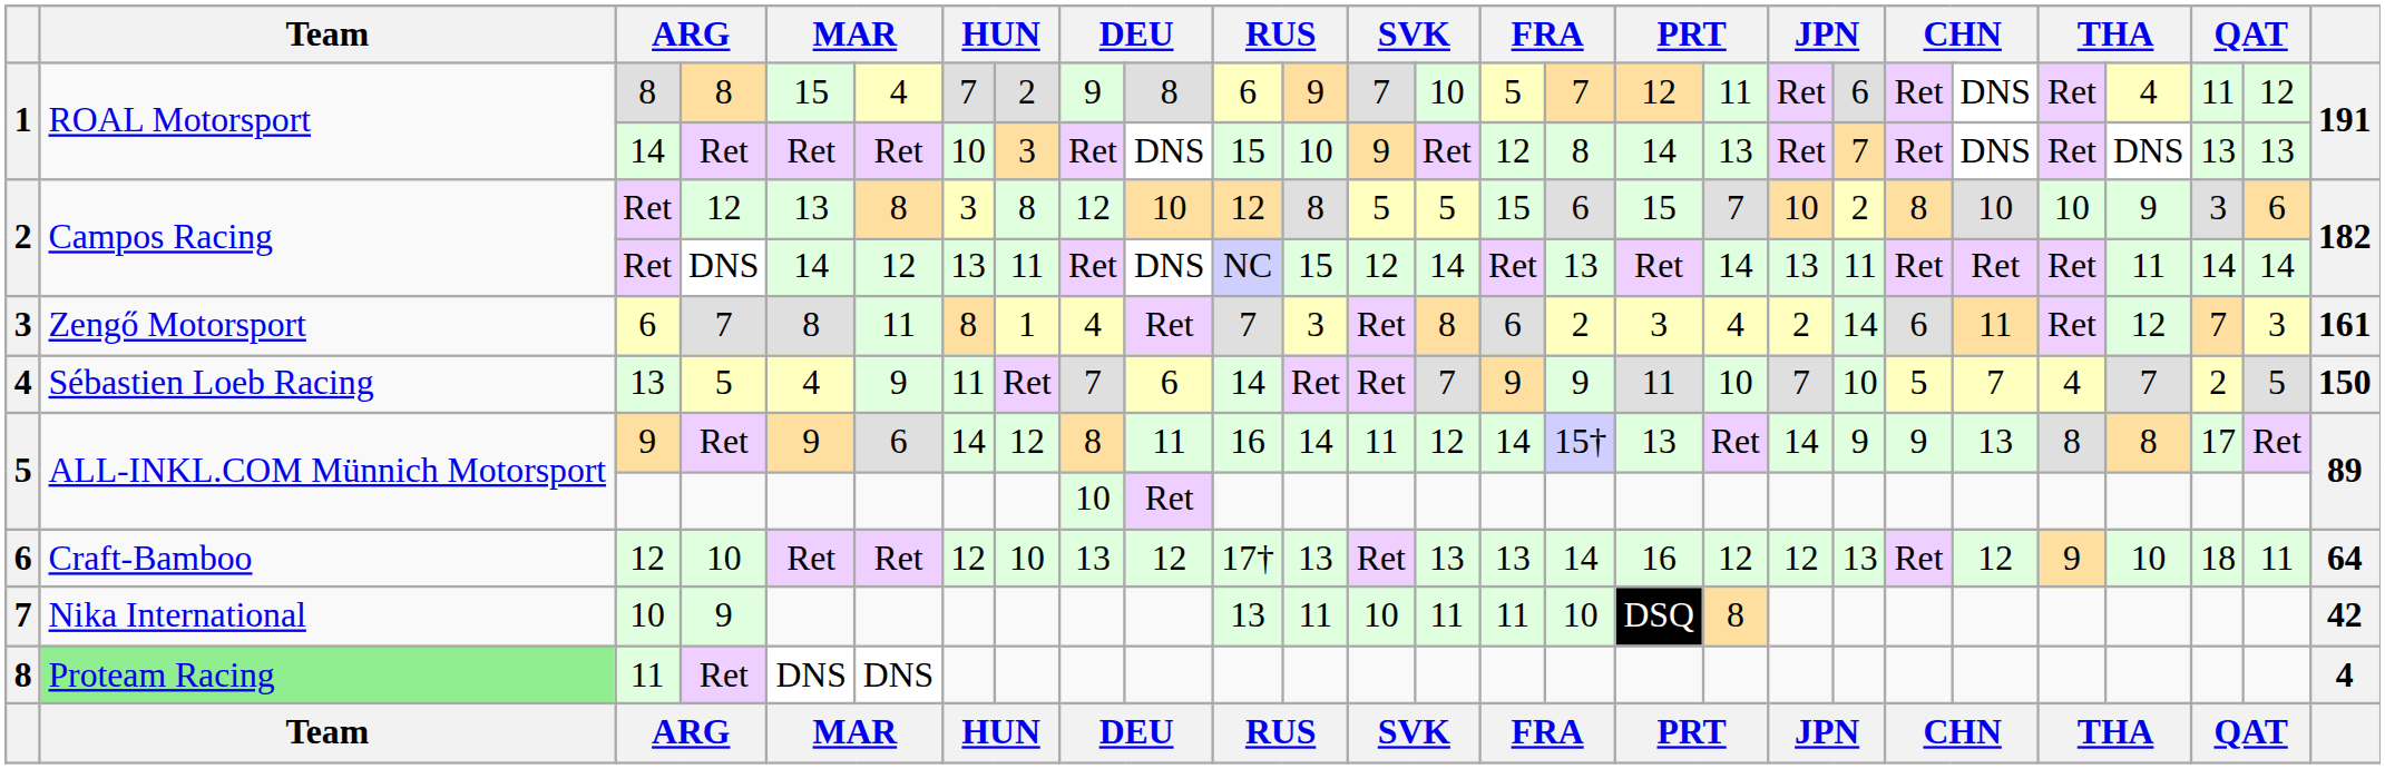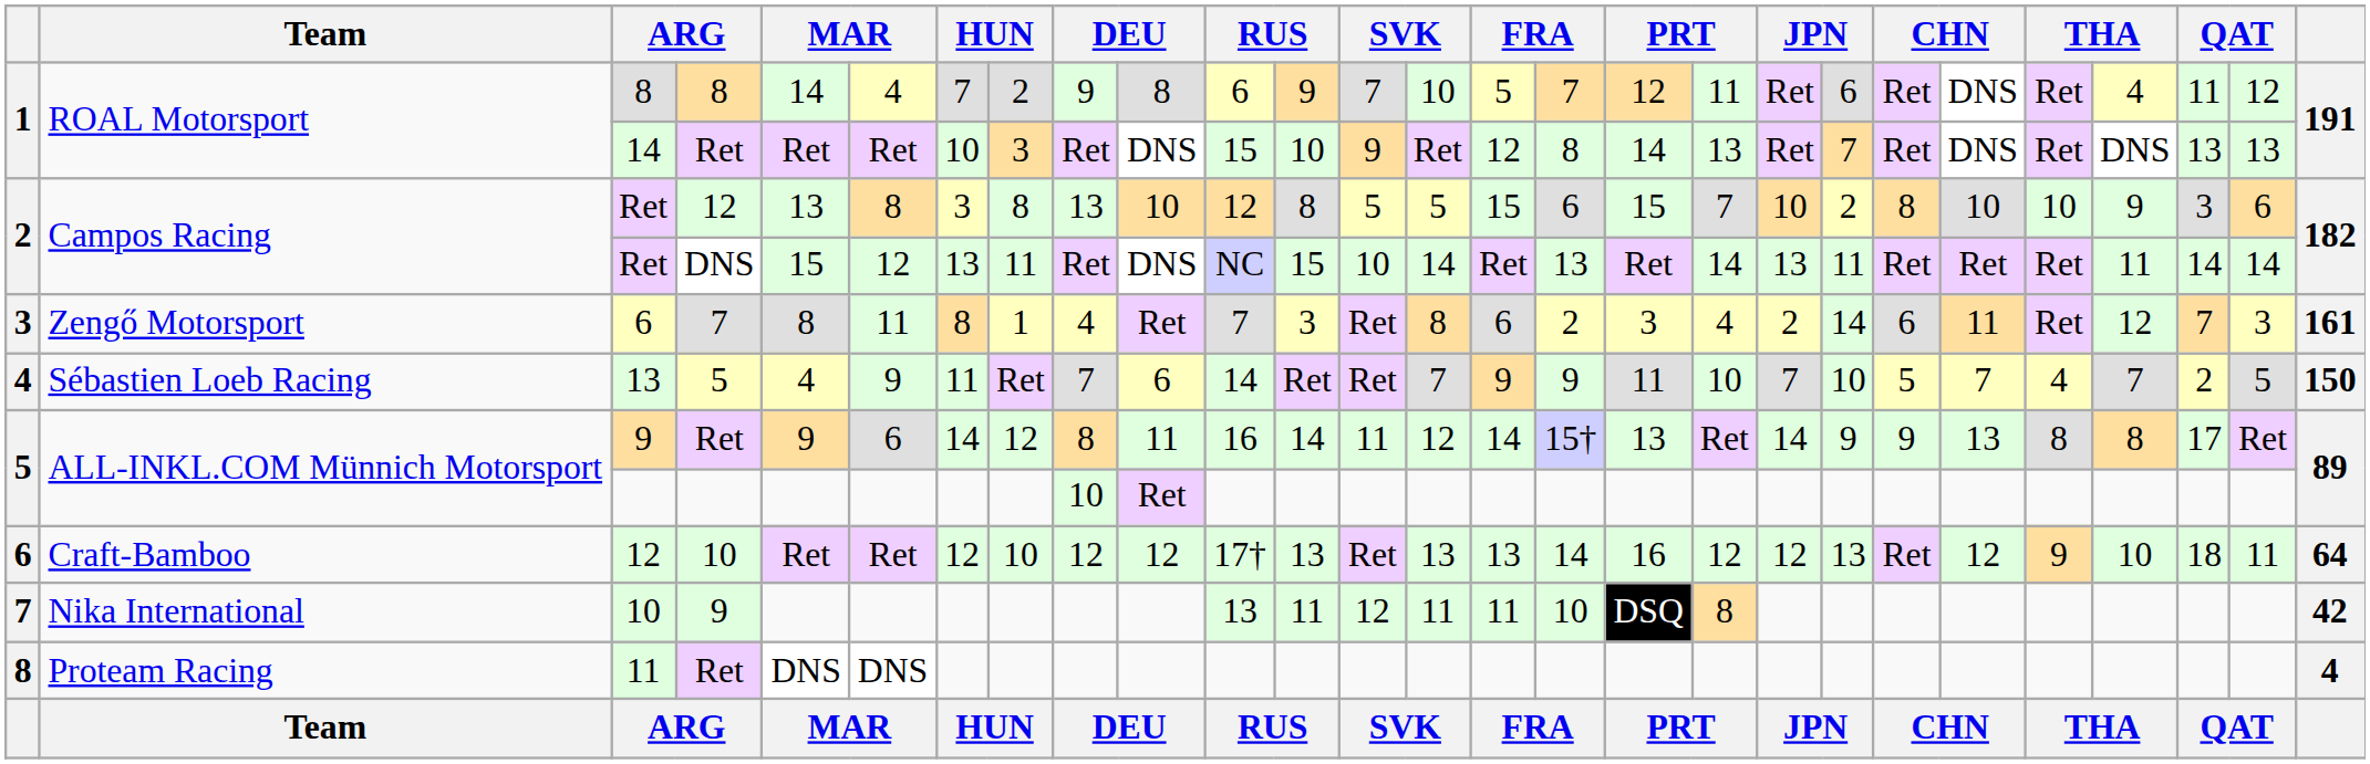row 2 | column 5: 15 -> 14
row 4 | column 9: 12 -> 13
row 5 | column 5: 14 -> 15
row 5 | column 13: 12 -> 10
row 10 | column 9: 13 -> 12
row 11 | column 13: 10 -> 12
row 12 | Team: lightgreen background -> no background
